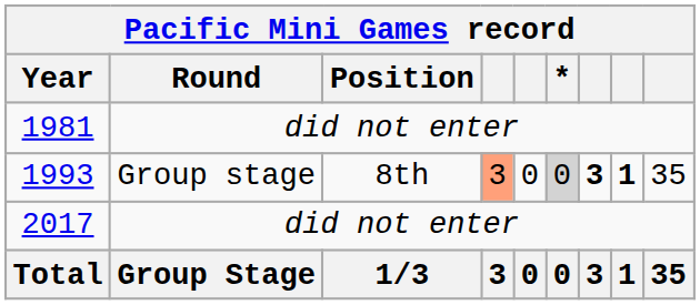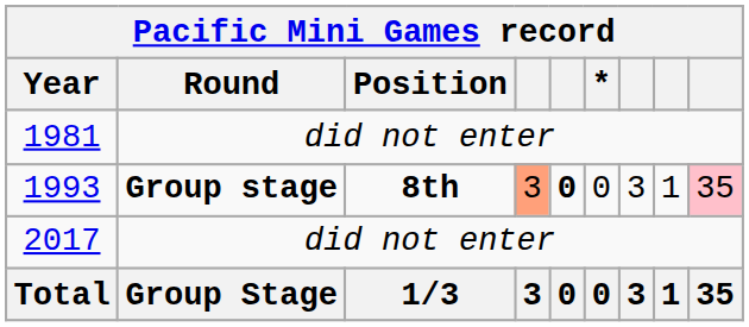1993 | Round: normal -> bold
1993 | Position: normal -> bold
1993 | column 5: normal -> bold
1993 | *: lightgrey background -> no background
1993 | column 7: bold -> normal
1993 | column 8: bold -> normal
1993 | column 9: no background -> pink background
